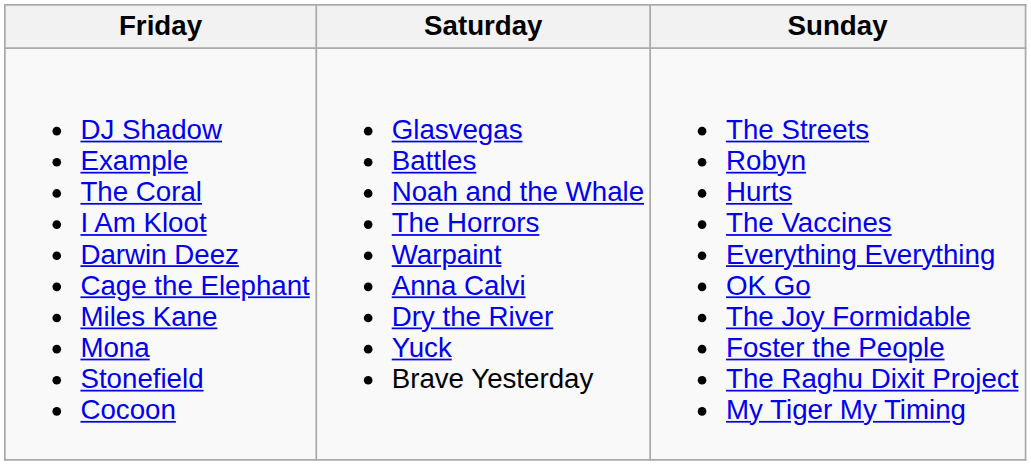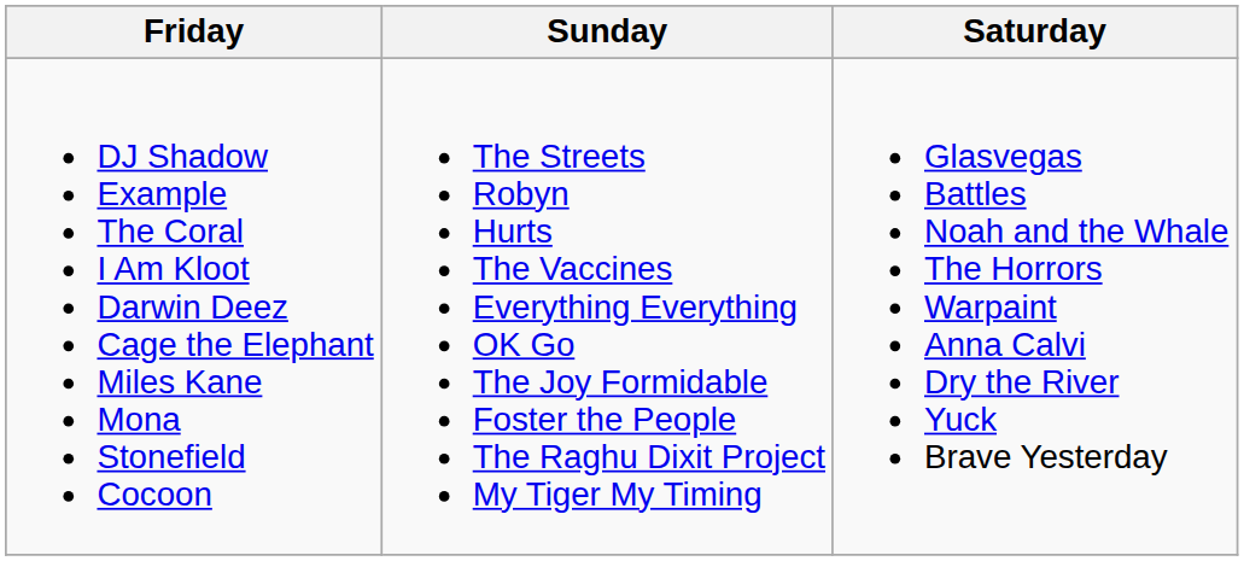columns swapped: Saturday <-> Sunday
